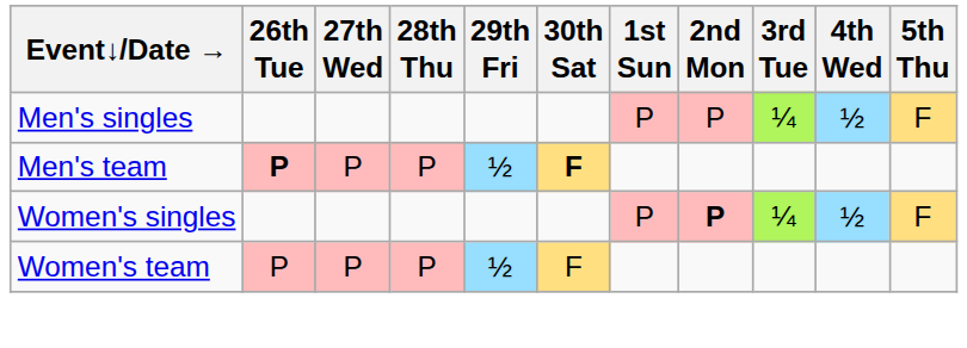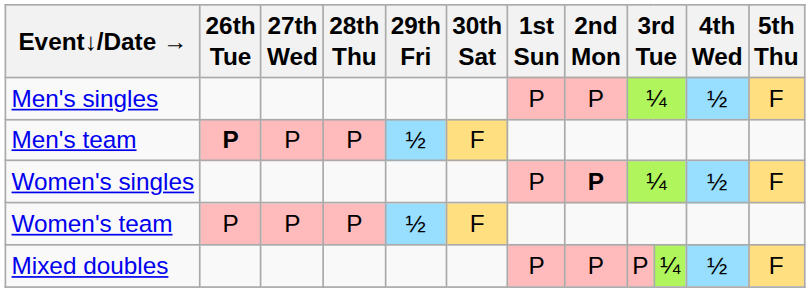Men's team | 30th Sat: bold -> normal
+ row: Mixed doubles | P | P | P | ¼ | ½ | F
